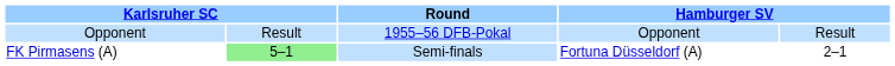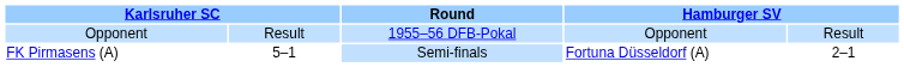FK Pirmasens (A) | column 2: lightgreen background -> no background
